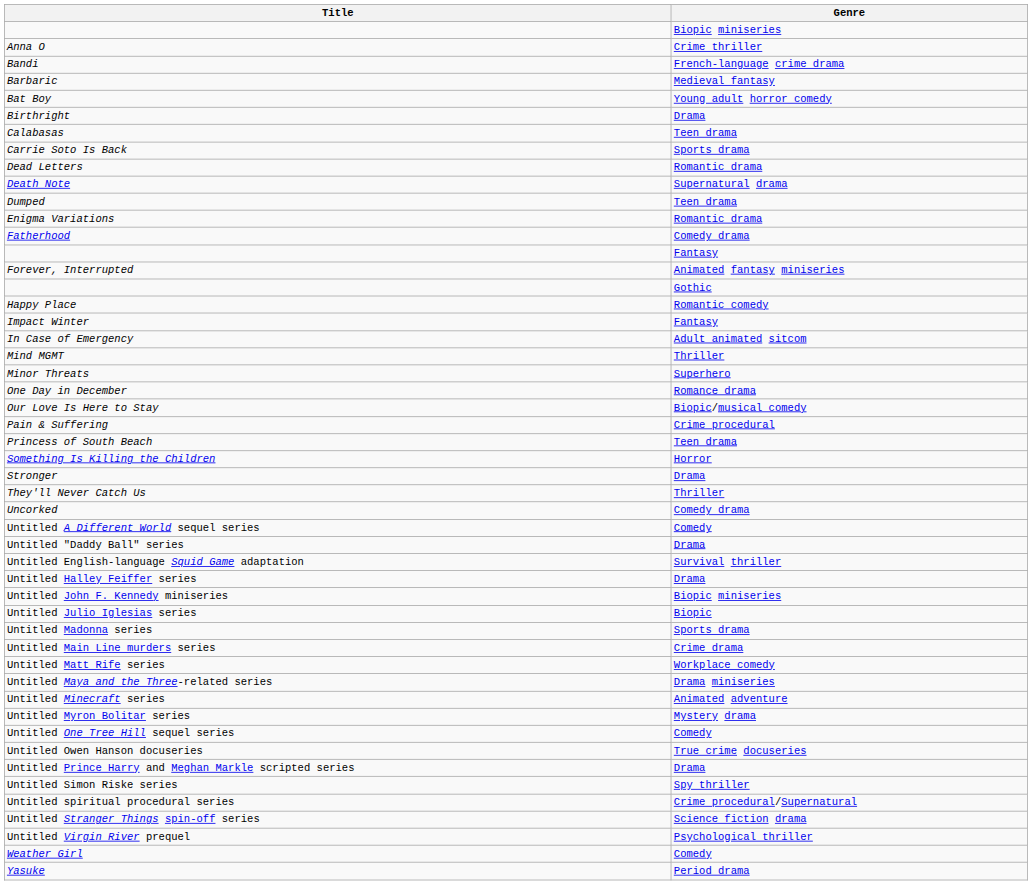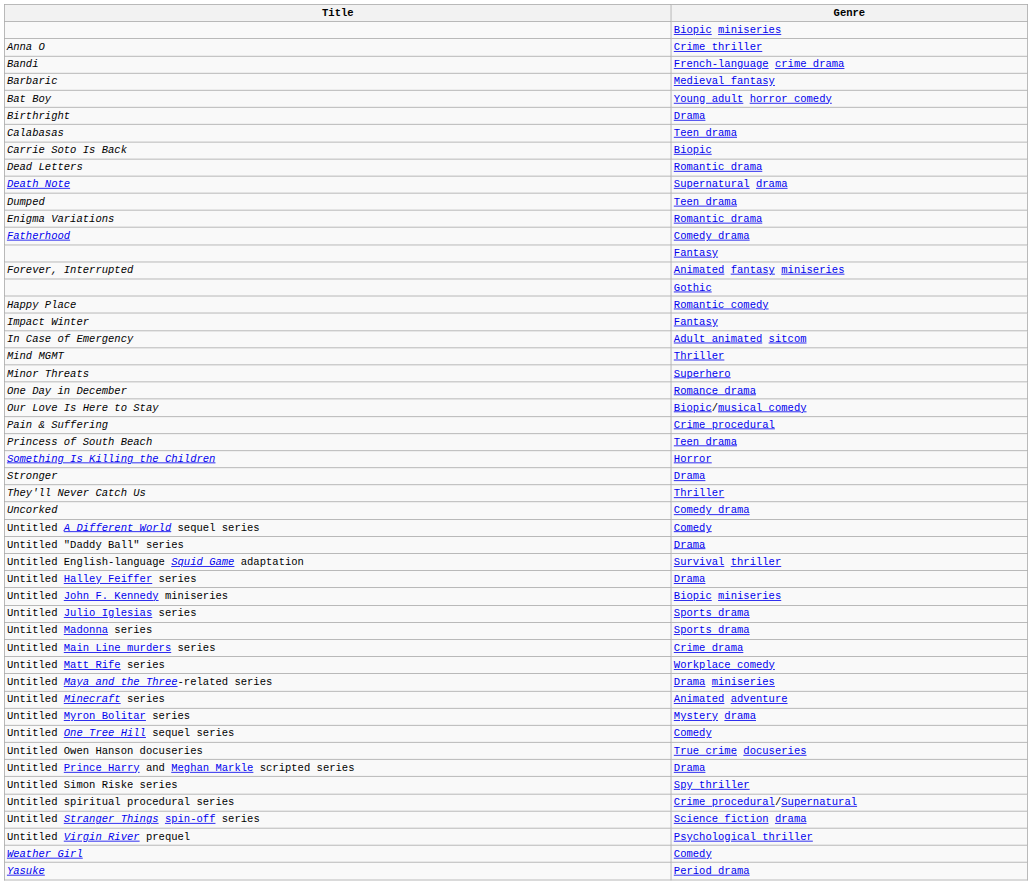row 9 | Genre: Sports drama -> Biopic
row 36 | Genre: Biopic -> Sports drama
